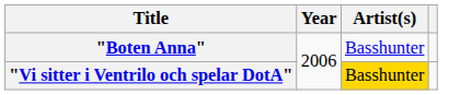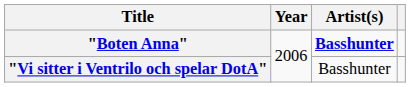"Boten Anna" | Artist(s): normal -> bold
"Vi sitter i Ventrilo och spelar DotA" | Artist(s): gold background -> no background
